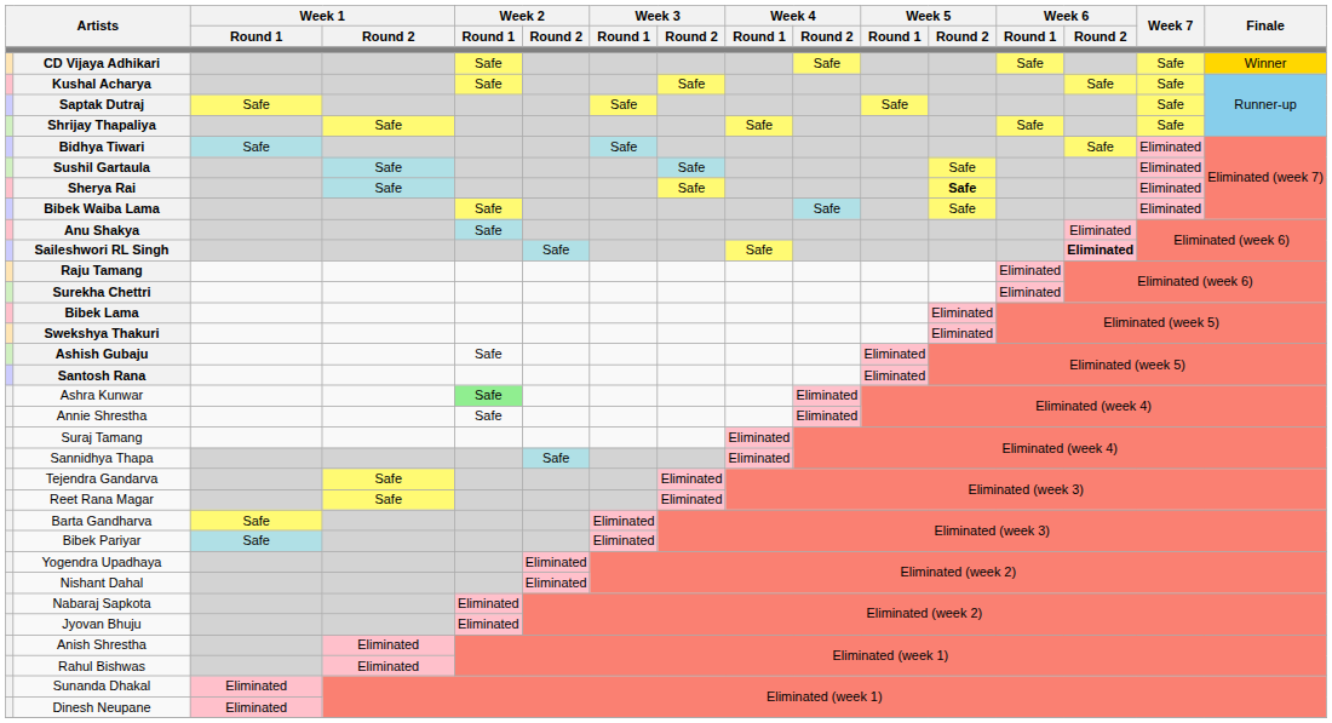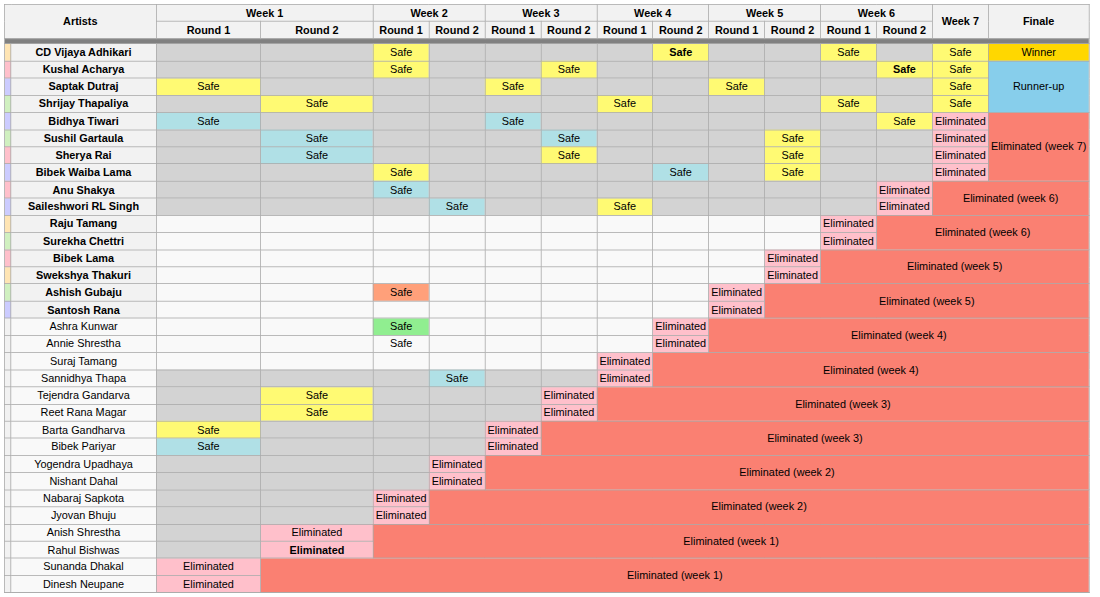CD Vijaya Adhikari | Week 4 / Round 2: normal -> bold
Kushal Acharya | Week 6 / Round 2: normal -> bold
Sherya Rai | Week 5 / Round 2: bold -> normal
Saileshwori RL Singh | Week 6 / Round 2: bold -> normal
Ashish Gubaju | Week 2 / Round 1: no background -> lightsalmon background
Rahul Bishwas | Week 1 / Round 2: normal -> bold
